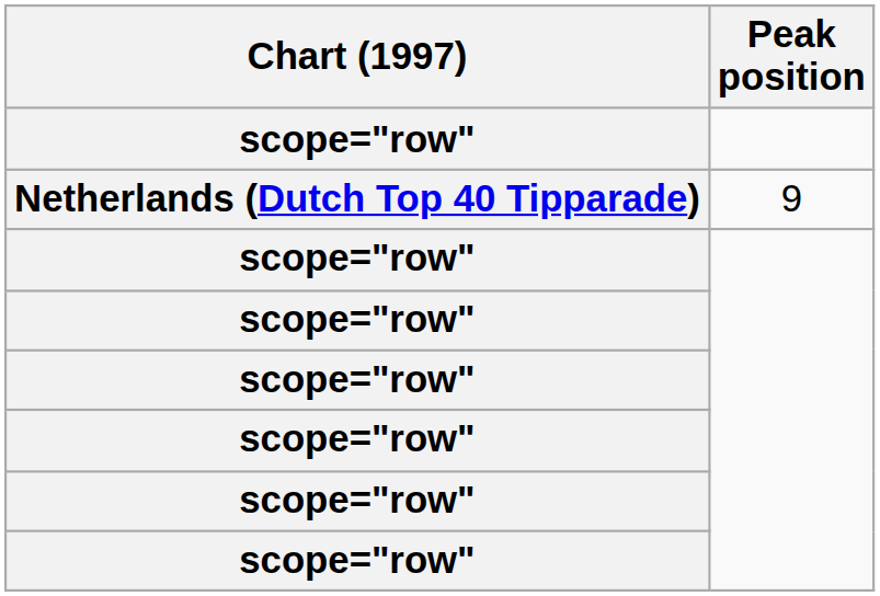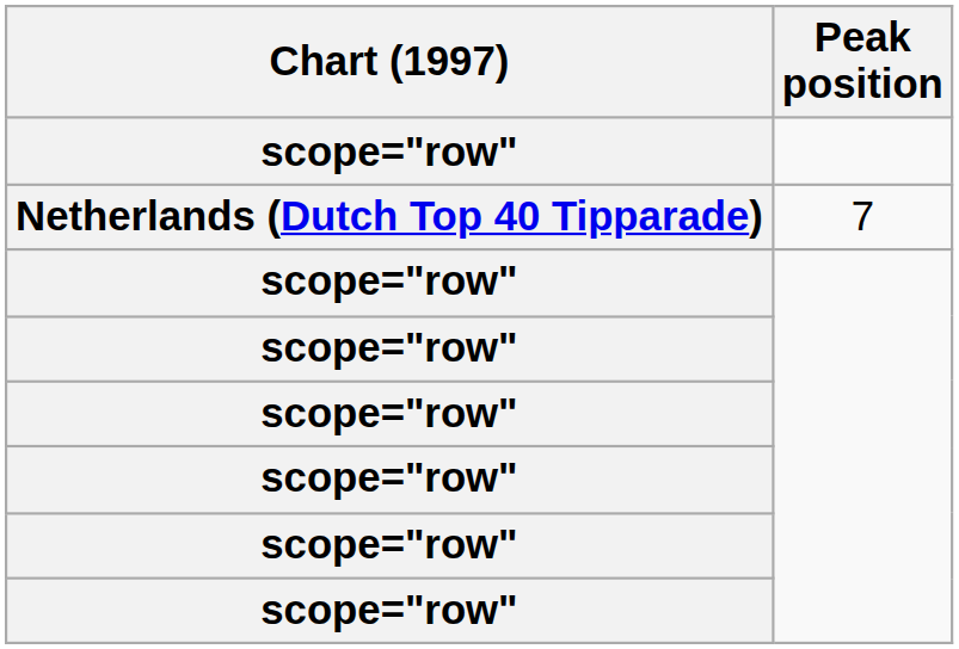Netherlands (Dutch Top 40 Tipparade) | Peak position: 9 -> 7
